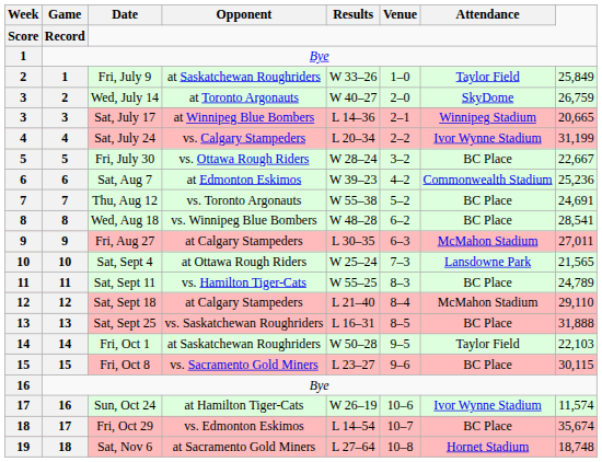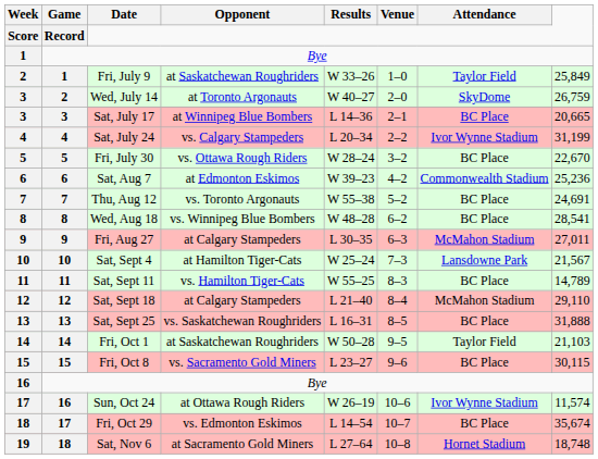Sat, July 17 | Attendance: Winnipeg Stadium -> BC Place
Fri, July 30 | column 8: 22,667 -> 22,670
Sat, Sept 4 | Opponent: at Ottawa Rough Riders -> at Hamilton Tiger-Cats
Sat, Sept 4 | column 8: 21,565 -> 21,567
Sat, Sept 11 | column 8: 24,789 -> 14,789
Fri, Oct 1 | column 8: 22,103 -> 21,103
Sun, Oct 24 | Opponent: at Hamilton Tiger-Cats -> at Ottawa Rough Riders
